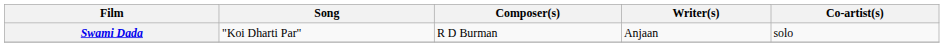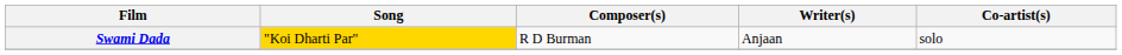Swami Dada | Song: no background -> gold background
